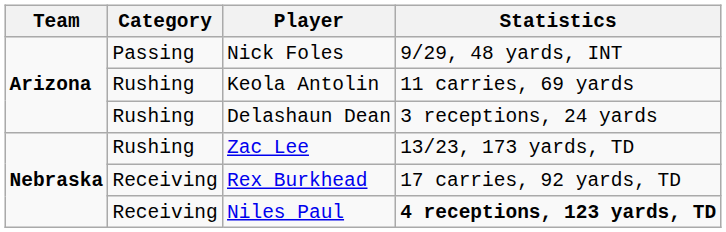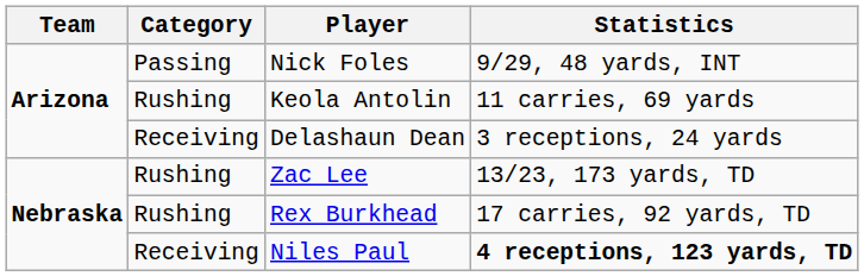Delashaun Dean | Category: Rushing -> Receiving
Rex Burkhead | Category: Receiving -> Rushing
